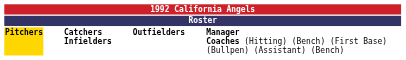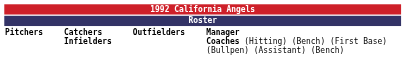Pitchers | column 1: gold background -> no background
